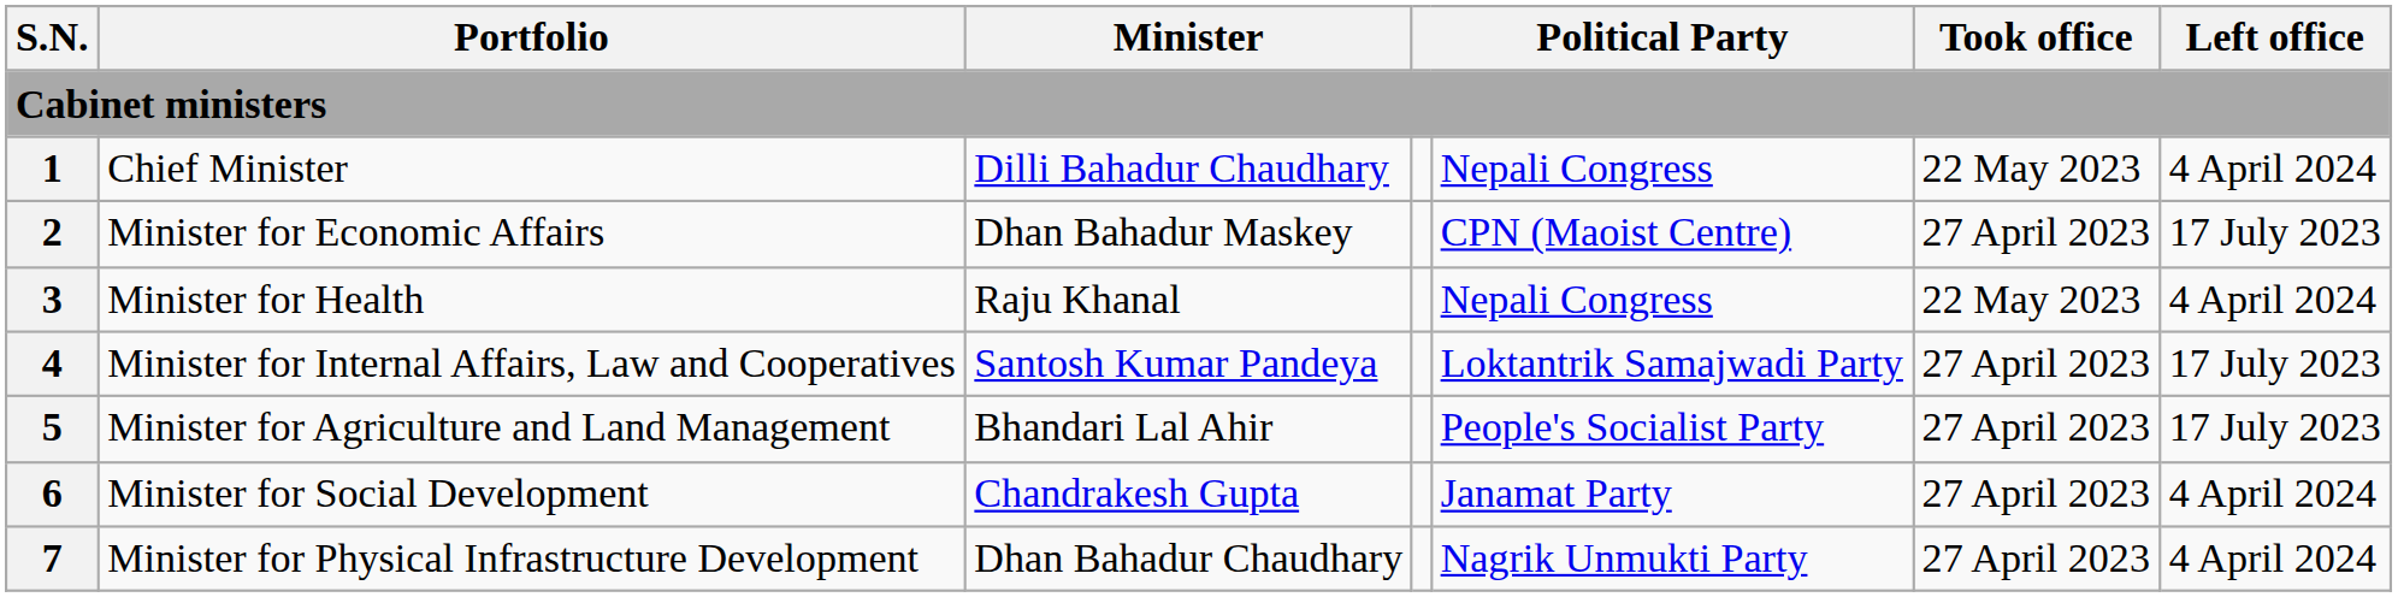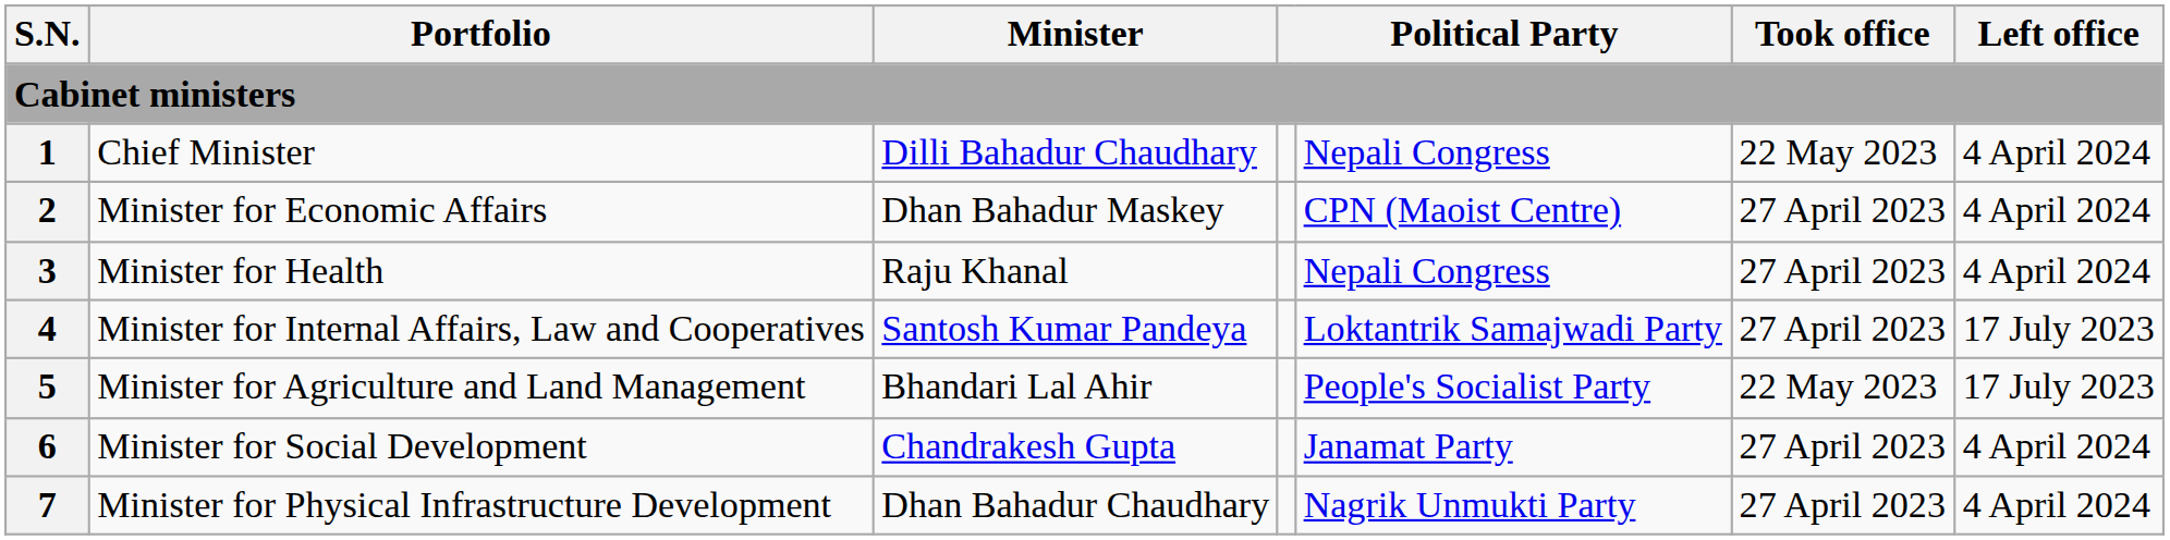Minister for Economic Affairs | Left office: 17 July 2023 -> 4 April 2024
Minister for Health | Took office: 22 May 2023 -> 27 April 2023
Minister for Agriculture and Land Management | Took office: 27 April 2023 -> 22 May 2023
